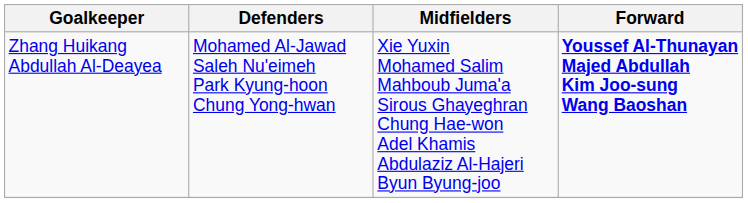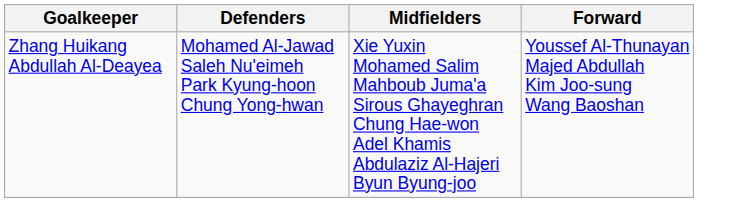Zhang Huikang Abdullah Al-Deayea | Forward: bold -> normal
